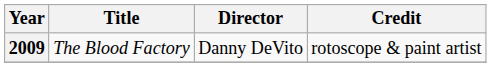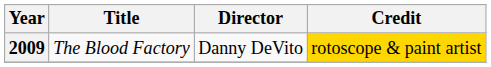2009 | Credit: no background -> gold background
